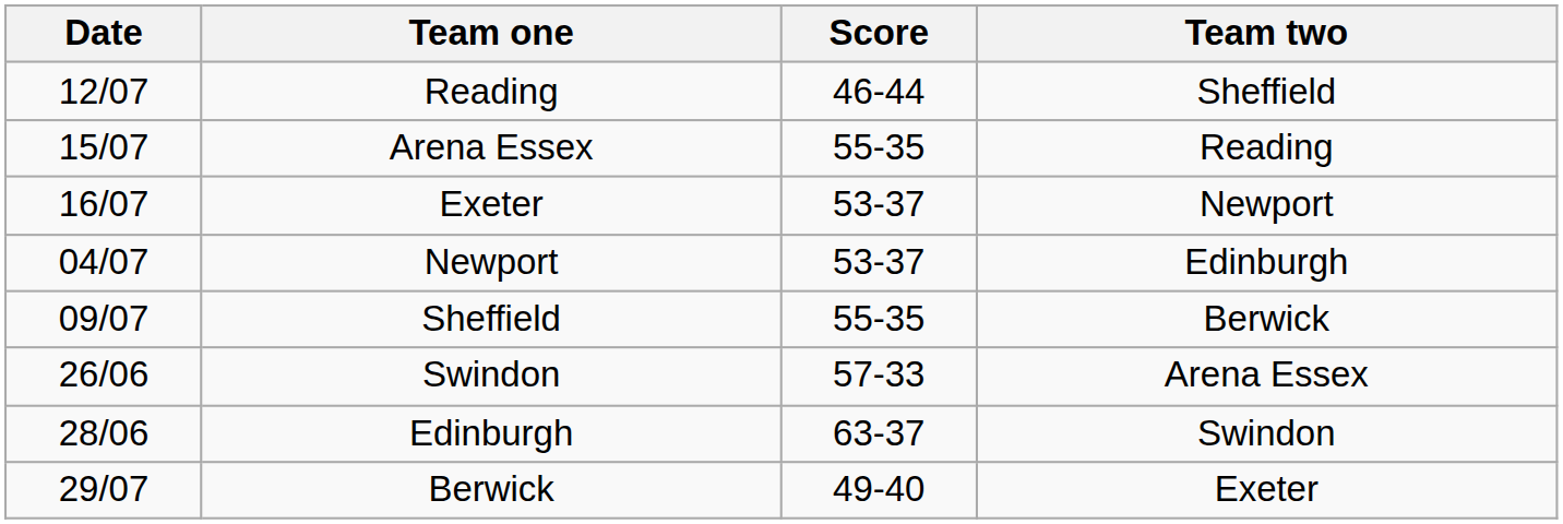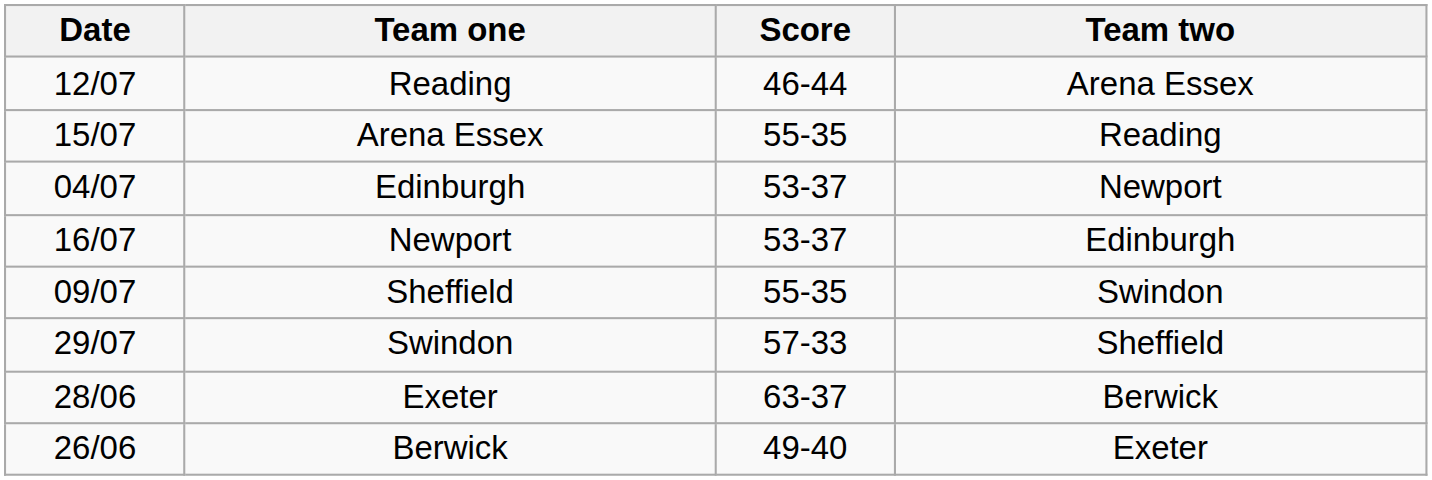row 2 | Team two: Sheffield -> Arena Essex
row 4 | Date: 16/07 -> 04/07
row 4 | Team one: Exeter -> Edinburgh
row 5 | Date: 04/07 -> 16/07
row 6 | Team two: Berwick -> Swindon
row 7 | Date: 26/06 -> 29/07
row 7 | Team two: Arena Essex -> Sheffield
row 8 | Team one: Edinburgh -> Exeter
row 8 | Team two: Swindon -> Berwick
row 9 | Date: 29/07 -> 26/06
